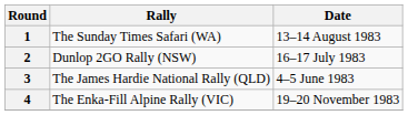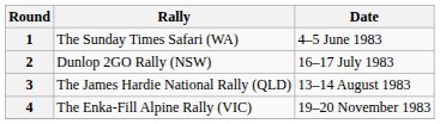1 | Date: 13–14 August 1983 -> 4–5 June 1983
3 | Date: 4–5 June 1983 -> 13–14 August 1983
